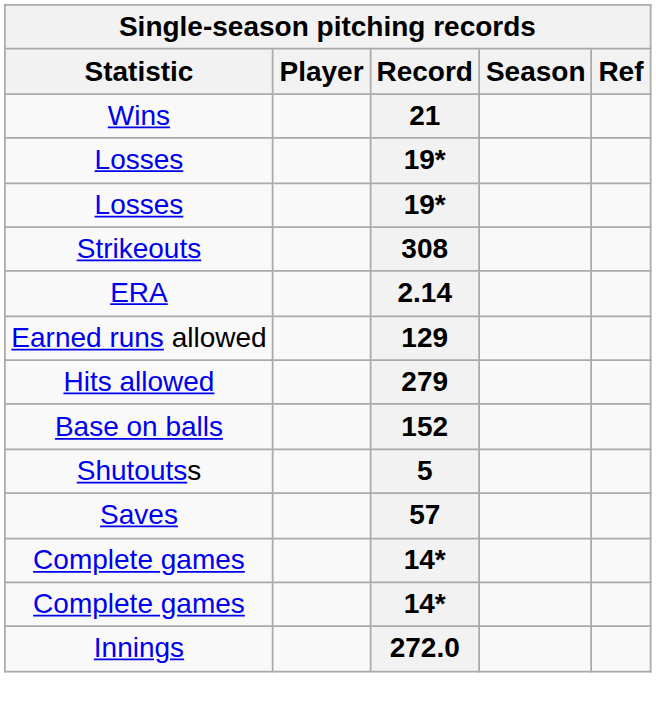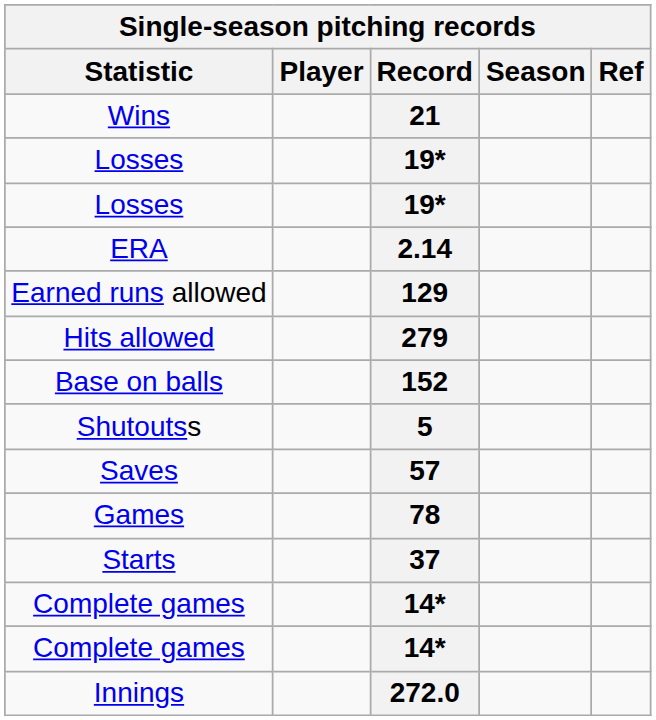- row: Strikeouts | 308
+ row: Games | 78
+ row: Starts | 37
